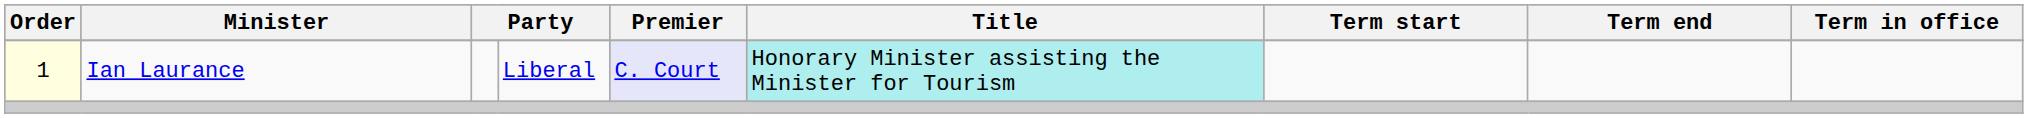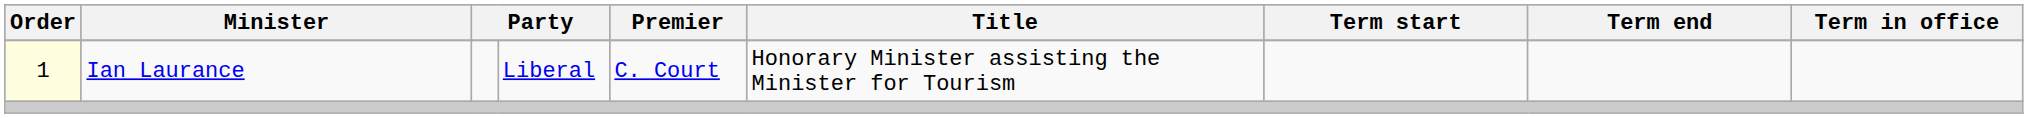Ian Laurance | Premier: lavender background -> no background
Ian Laurance | Title: paleturquoise background -> no background
